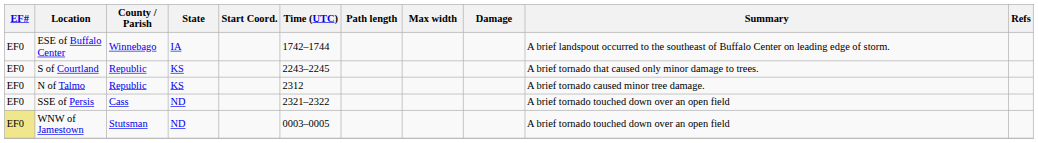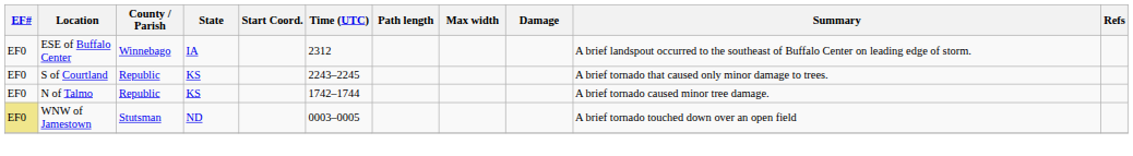ESE of Buffalo Center | Time (UTC): 1742–1744 -> 2312
N of Talmo | Time (UTC): 2312 -> 1742–1744
- row: EF0 | SSE of Persis | Cass | ND | 2321–2322 | A brief tornado touched down over an open field
